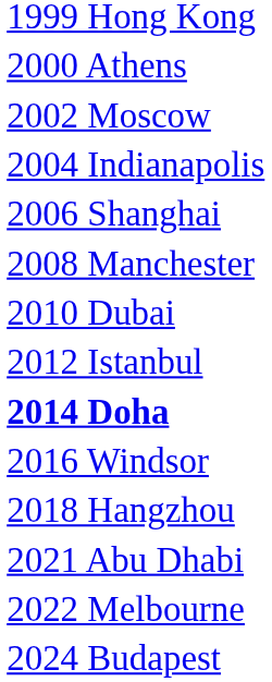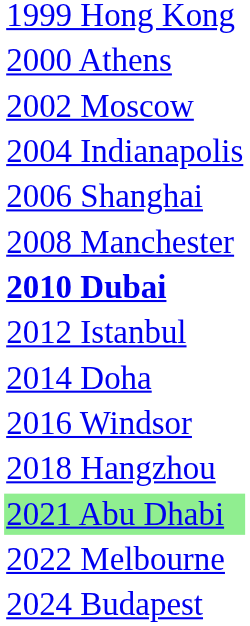2010 Dubai | column 1: normal -> bold
2014 Doha | column 1: bold -> normal
2021 Abu Dhabi | column 1: no background -> lightgreen background
